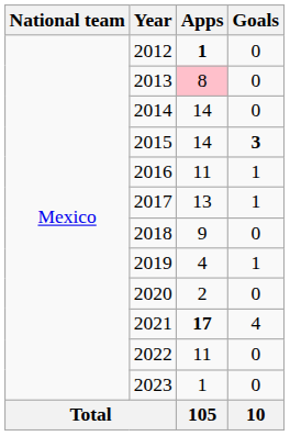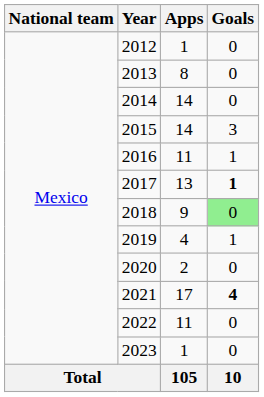2012 | Apps: bold -> normal
2013 | Apps: pink background -> no background
2015 | Goals: bold -> normal
2017 | Goals: normal -> bold
2018 | Goals: no background -> lightgreen background
2021 | Apps: bold -> normal
2021 | Goals: normal -> bold
